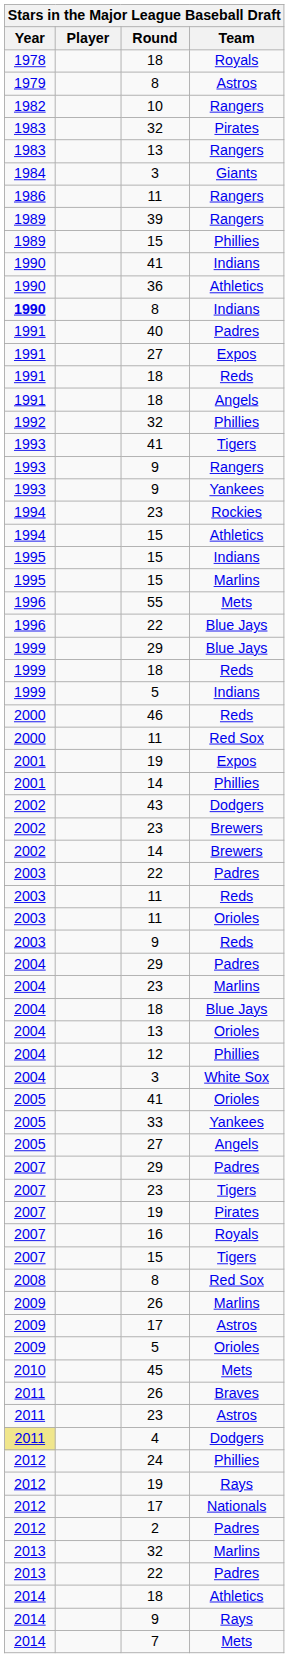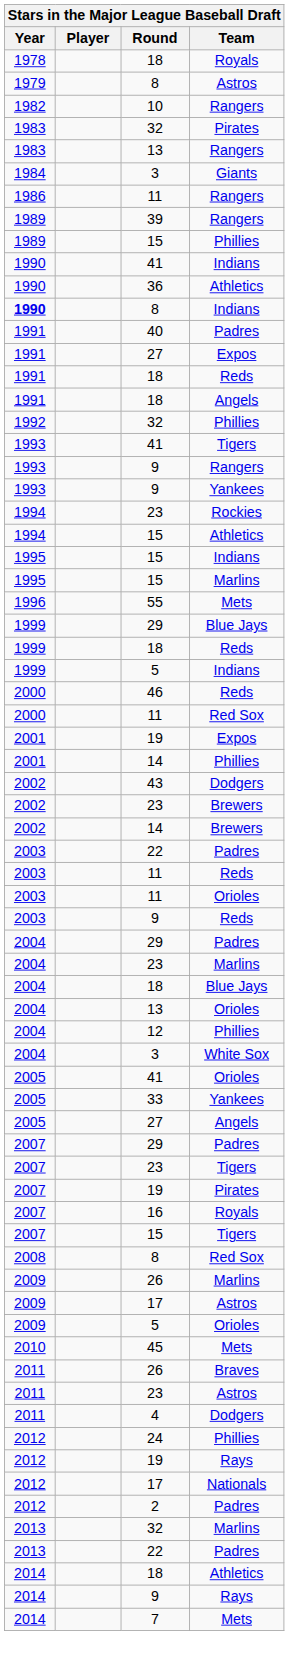- row: 1996 | 22 | Blue Jays
4 | Year: khaki background -> no background
